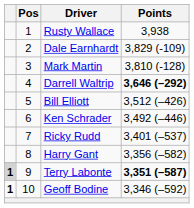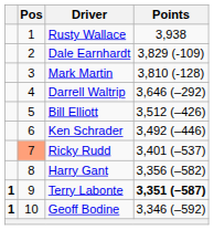Darrell Waltrip | Points: bold -> normal
Ricky Rudd | Pos: no background -> lightsalmon background
Terry Labonte | column 1: lightgrey background -> no background
